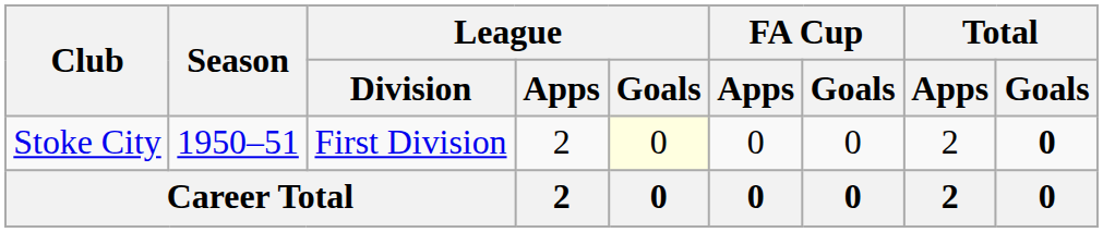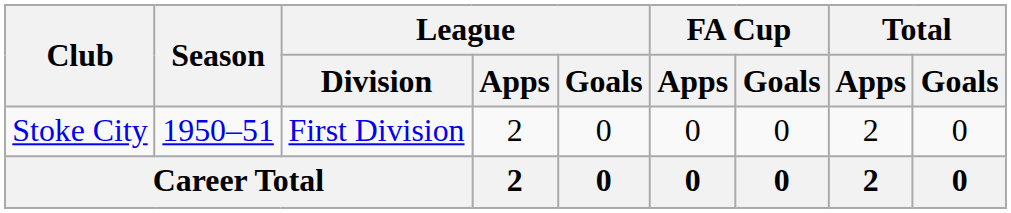Stoke City | League / Goals: lightyellow background -> no background
Stoke City | Total / Goals: bold -> normal
